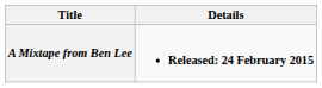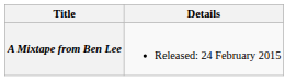A Mixtape from Ben Lee | Details: bold -> normal
